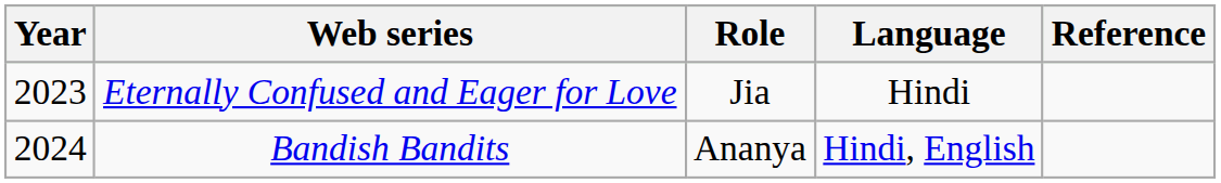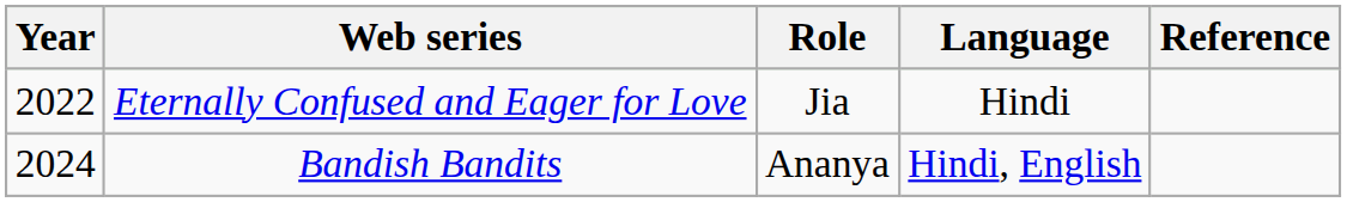Eternally Confused and Eager for Love | Year: 2023 -> 2022
